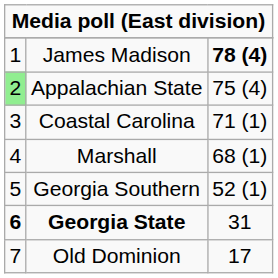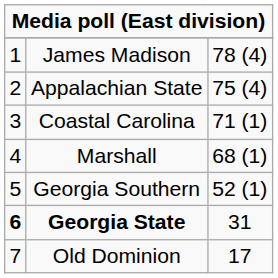James Madison | column 3: bold -> normal
Appalachian State | column 1: lightgreen background -> no background
